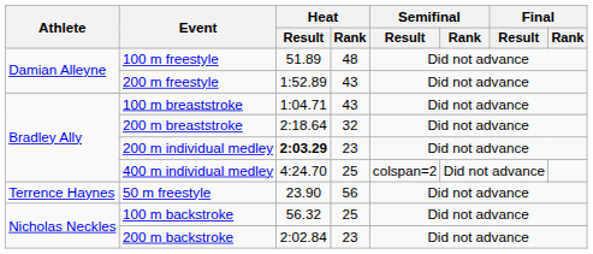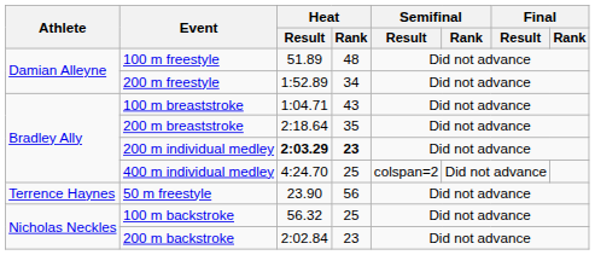200 m freestyle | Heat / Rank: 43 -> 34
200 m breaststroke | Heat / Rank: 32 -> 35
200 m individual medley | Heat / Rank: normal -> bold
